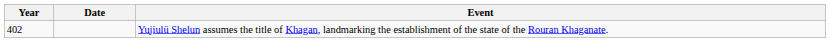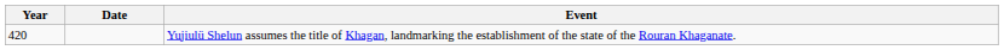row 2 | Year: 402 -> 420
